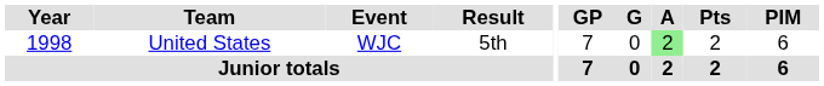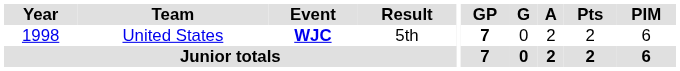United States | Event: normal -> bold
United States | GP: normal -> bold
United States | A: lightgreen background -> no background
